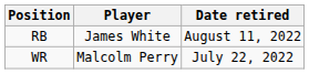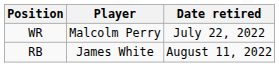rows swapped: WR <-> RB
